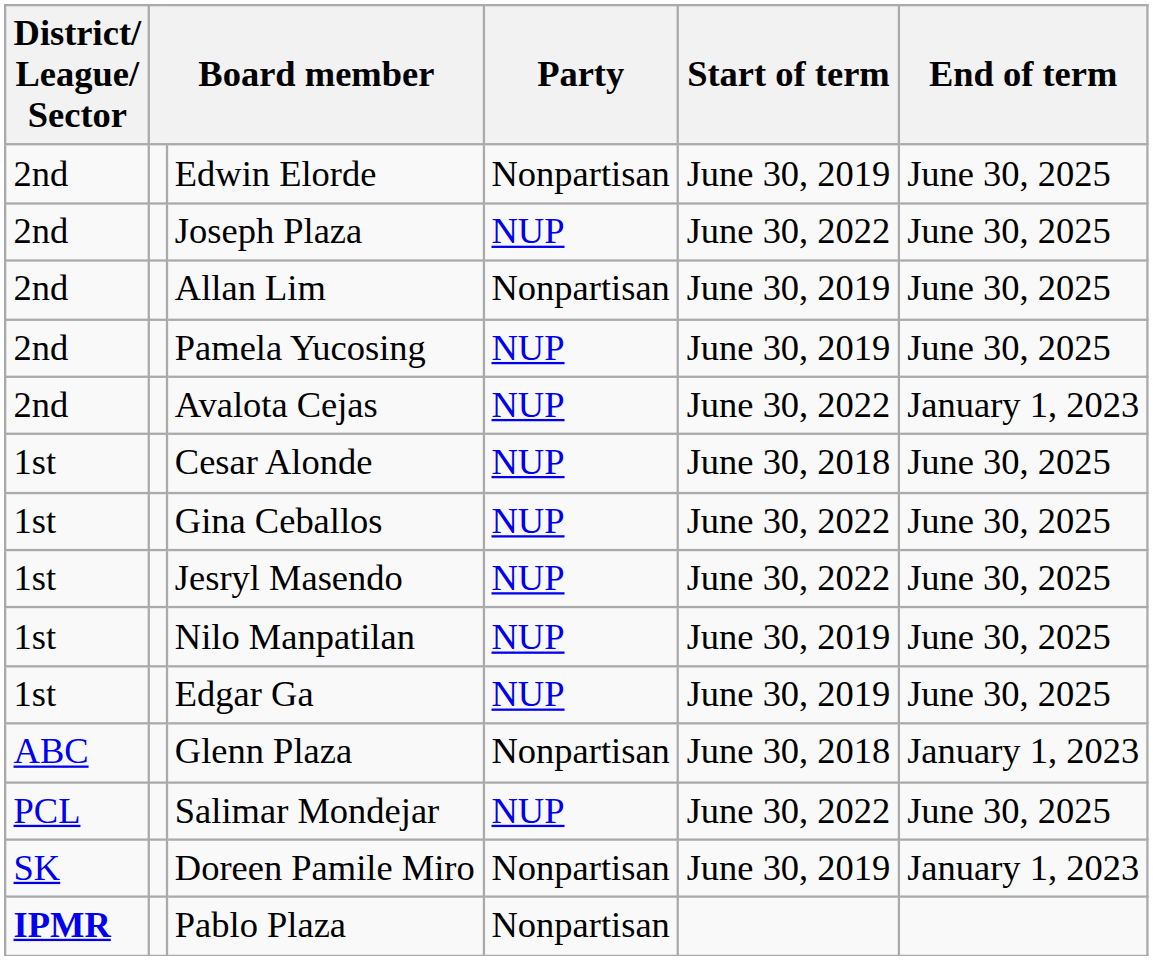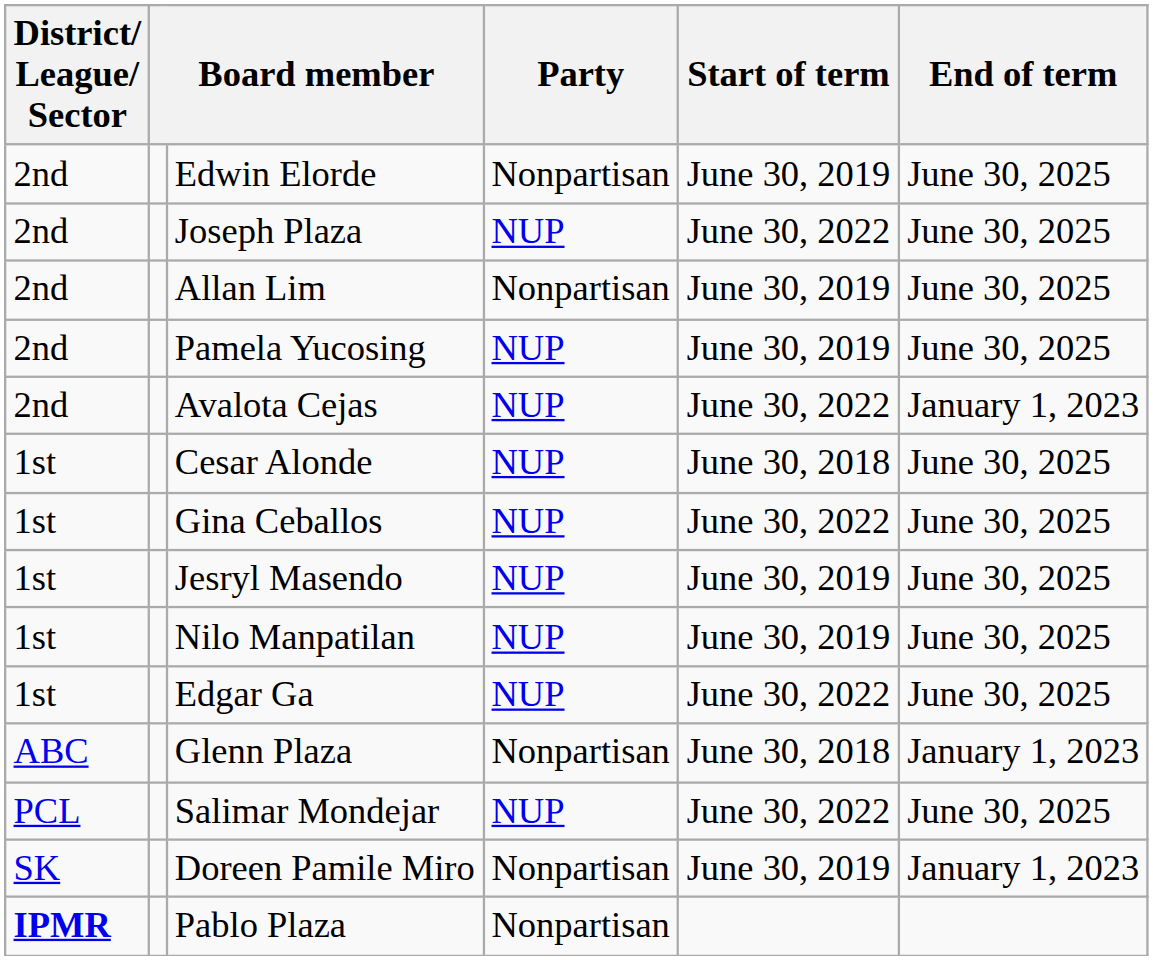Jesryl Masendo | Start of term: June 30, 2022 -> June 30, 2019
Edgar Ga | Start of term: June 30, 2019 -> June 30, 2022
